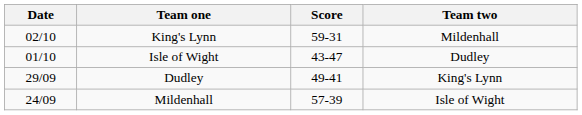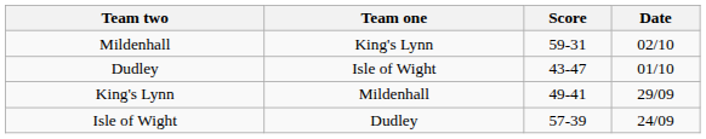columns swapped: Date <-> Team two
row 4 | Team one: Dudley -> Mildenhall
row 5 | Team one: Mildenhall -> Dudley
